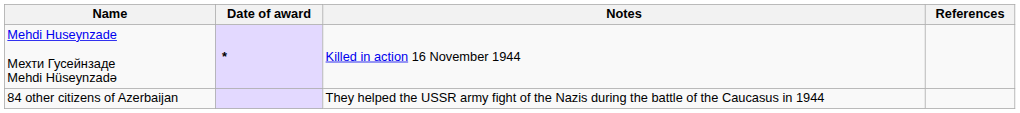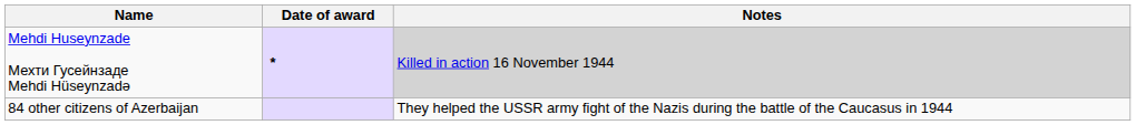- column: References
Mehdi Huseynzade Мехти Гусейнзаде Mehdi Hüseynzadə | Notes: no background -> lightgrey background
